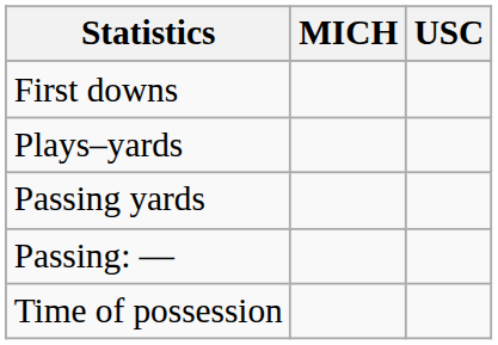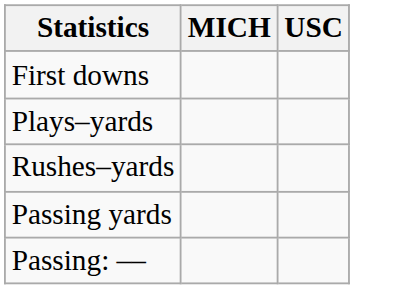+ row: Rushes–yards
- row: Time of possession
